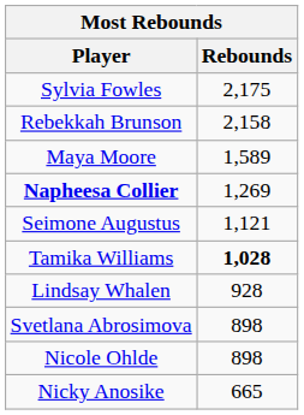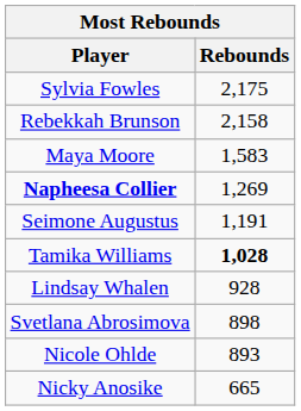Maya Moore | Rebounds: 1,589 -> 1,583
Seimone Augustus | Rebounds: 1,121 -> 1,191
Nicole Ohlde | Rebounds: 898 -> 893
